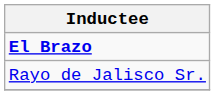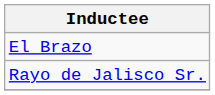row 2 | column 1: bold -> normal
